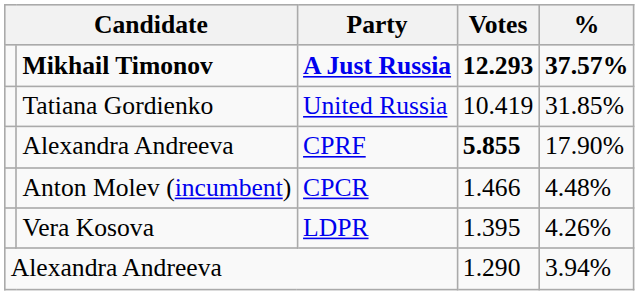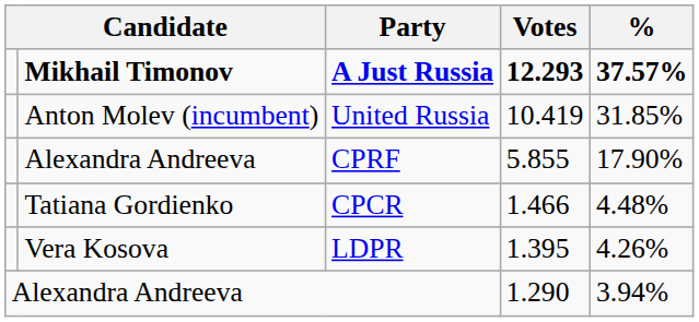United Russia | column 2: Tatiana Gordienko -> Anton Molev (incumbent)
CPRF | Votes: bold -> normal
CPCR | column 2: Anton Molev (incumbent) -> Tatiana Gordienko
